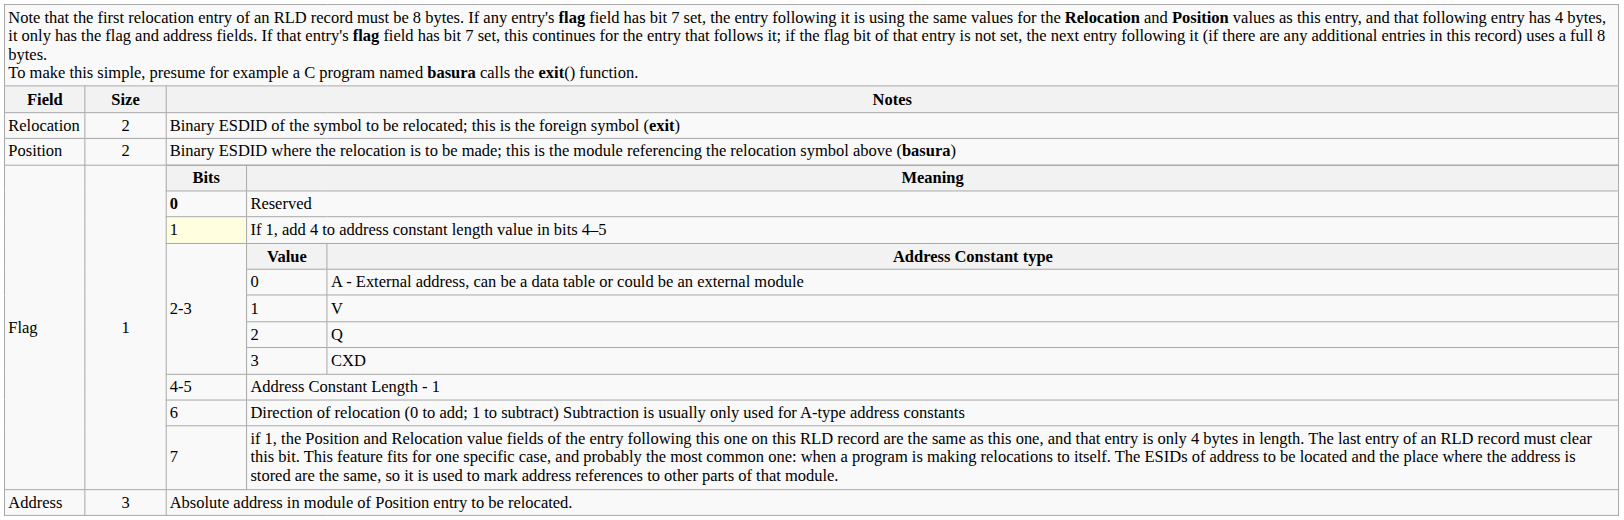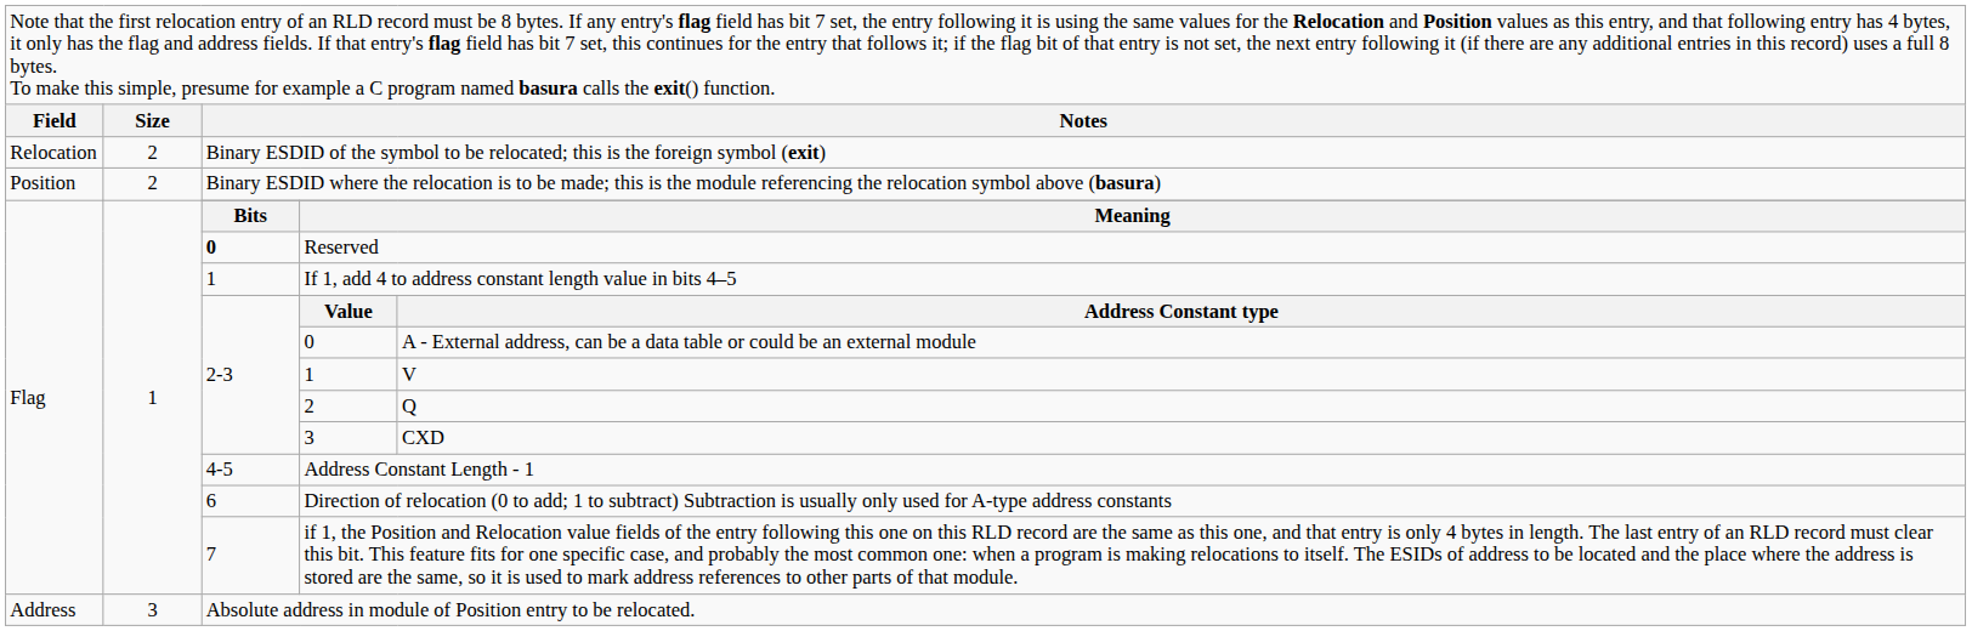If 1, add 4 to address constant length value in bits 4–5 | column 3: lightyellow background -> no background
